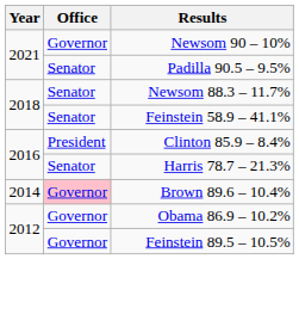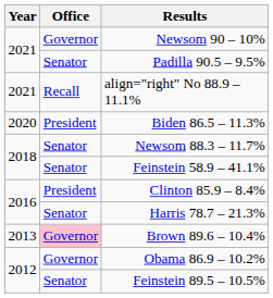+ row: 2021 | Recall | align="right" No 88.9 – 11.1%
+ row: 2020 | President | Biden 86.5 – 11.3%
Brown 89.6 – 10.4% | Year: 2014 -> 2013
Feinstein 89.5 – 10.5% | Office: Governor -> Senator
